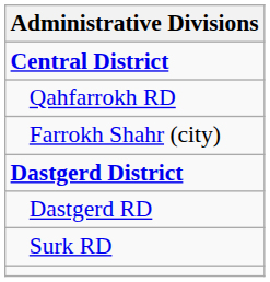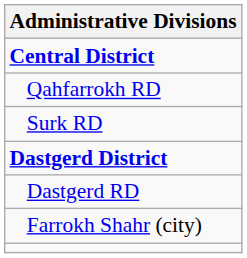row 4 | column 1: Farrokh Shahr (city) -> Surk RD
row 7 | column 1: Surk RD -> Farrokh Shahr (city)
